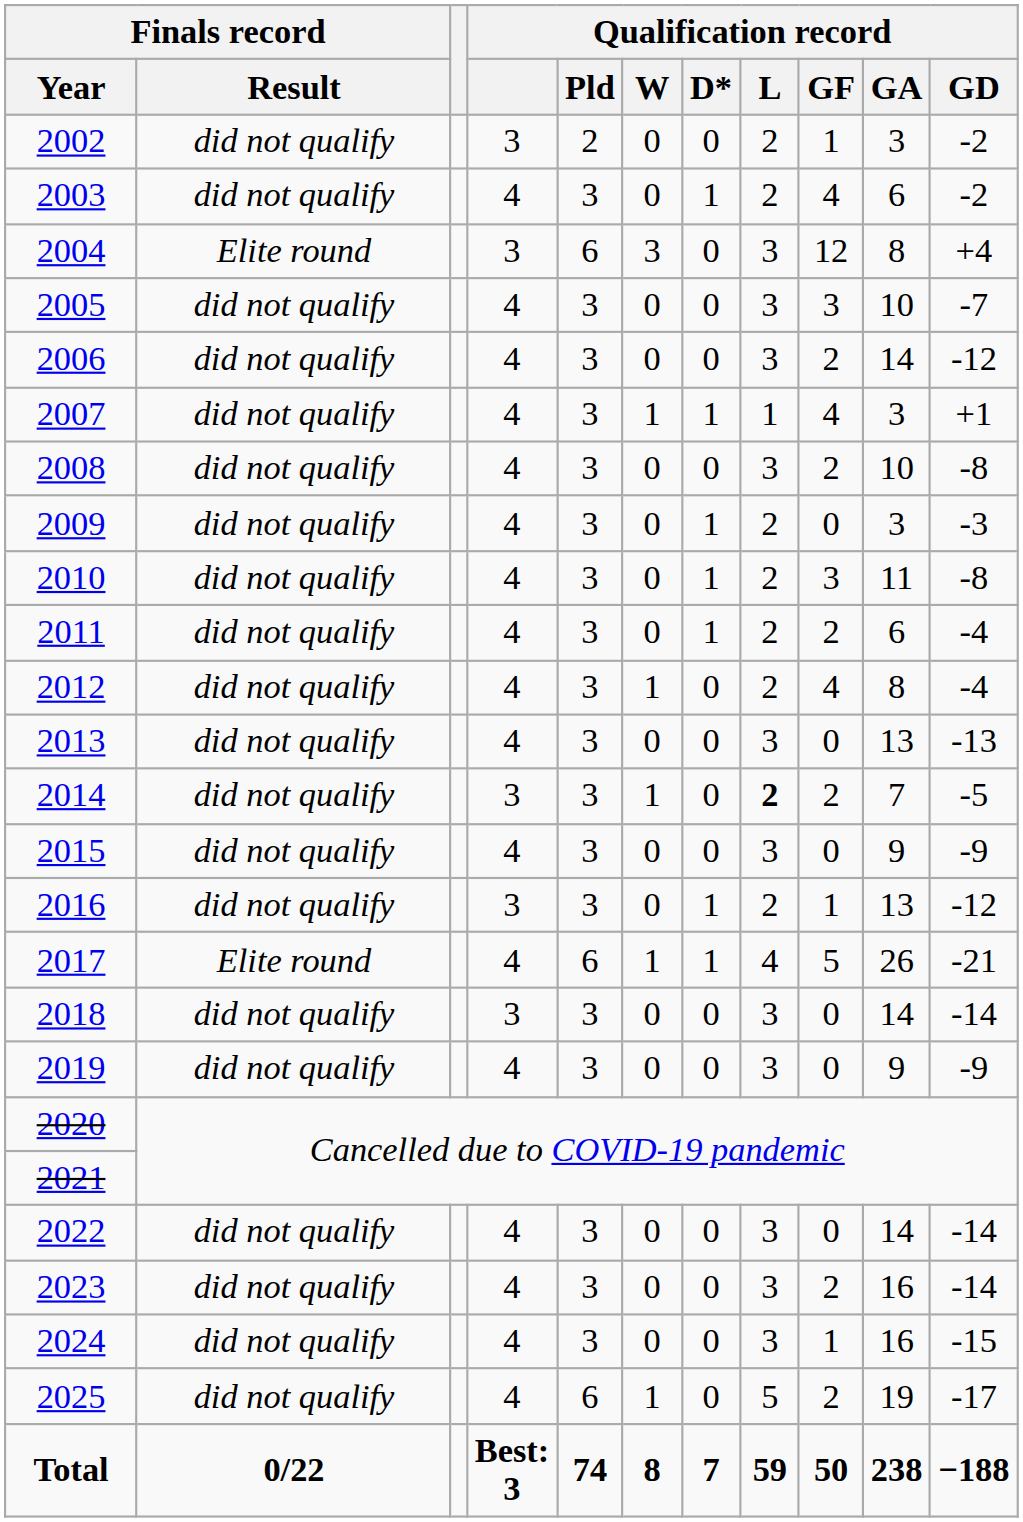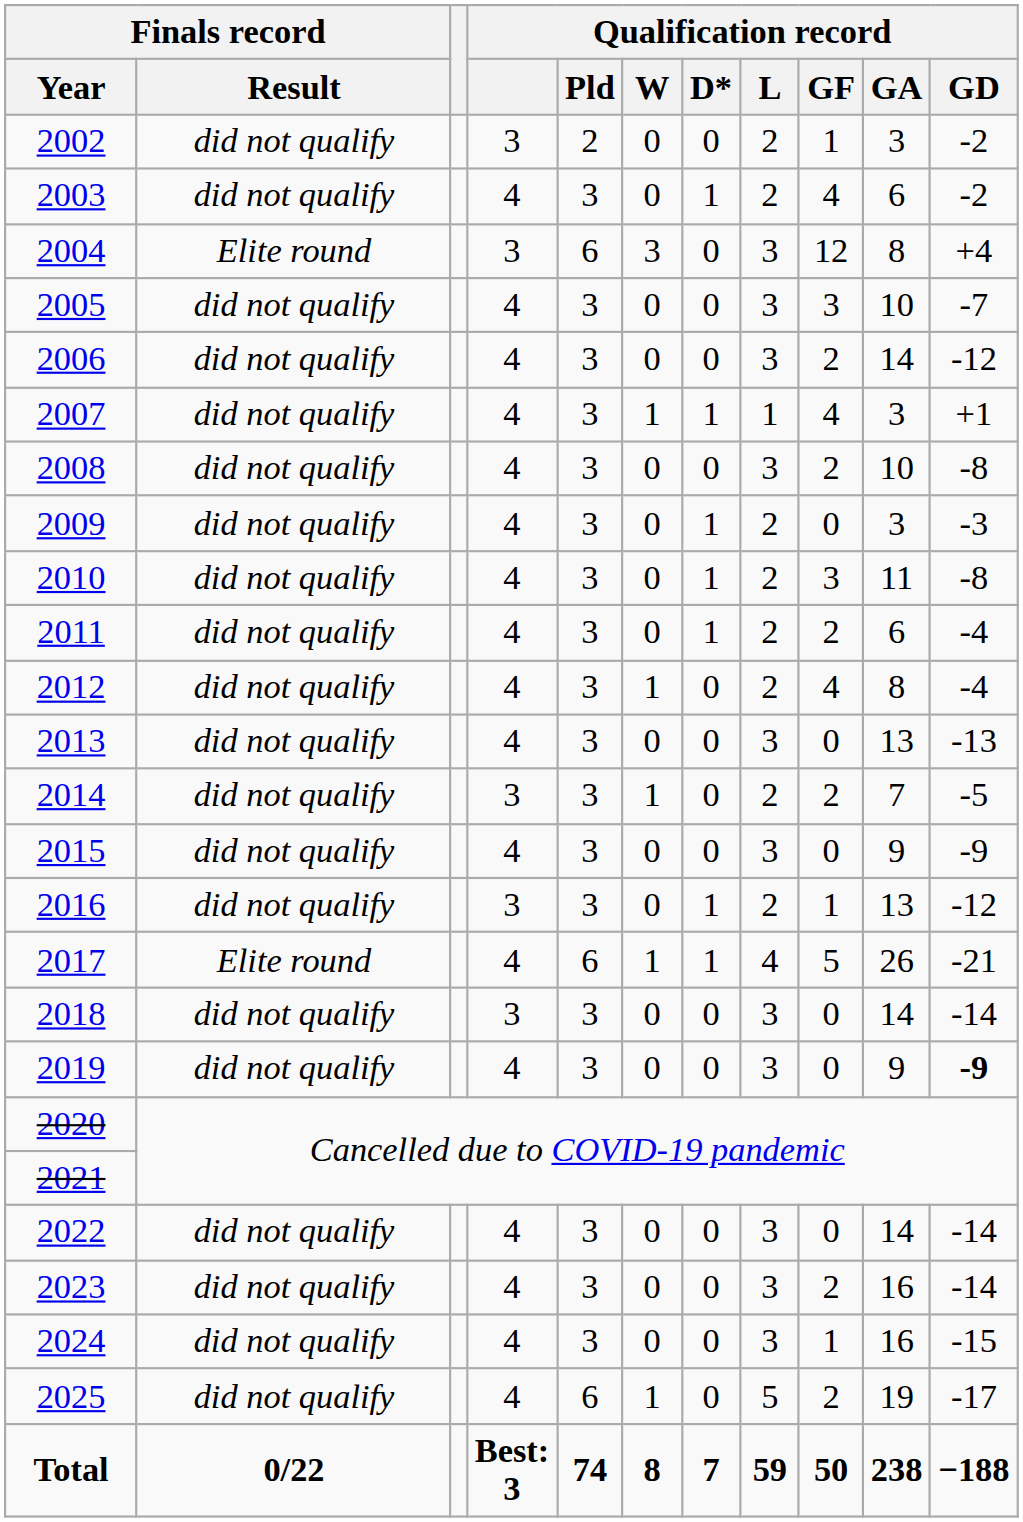2014 | Qualification record / L: bold -> normal
2019 | Qualification record / GD: normal -> bold
